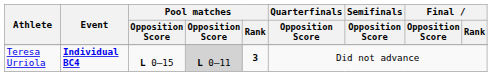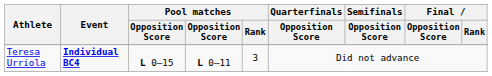Teresa Urriola | column 4: lightgrey background -> no background
Teresa Urriola | Pool matches / Rank: bold -> normal
